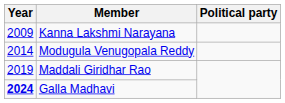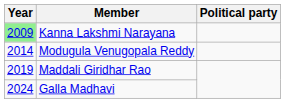Kanna Lakshmi Narayana | Year: no background -> lightgreen background
Galla Madhavi | Year: bold -> normal
